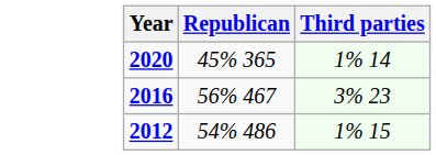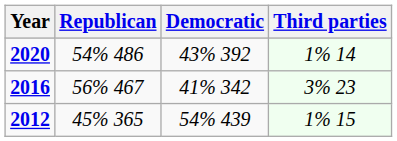+ column: Democratic | 43% 392 | 41% 342 | 54% 439
2020 | Republican: 45% 365 -> 54% 486
2012 | Republican: 54% 486 -> 45% 365
